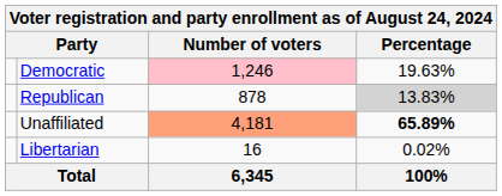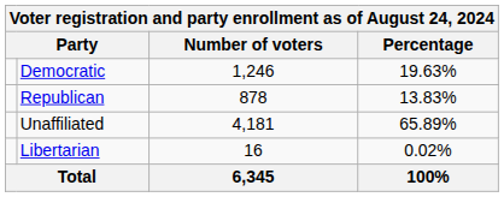Democratic | Number of voters: pink background -> no background
Republican | Percentage: lightgrey background -> no background
Unaffiliated | Number of voters: lightsalmon background -> no background
Unaffiliated | Percentage: bold -> normal
